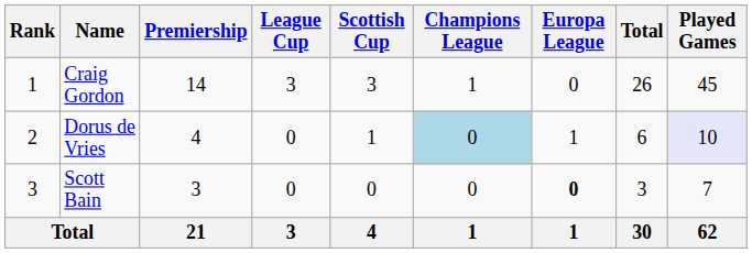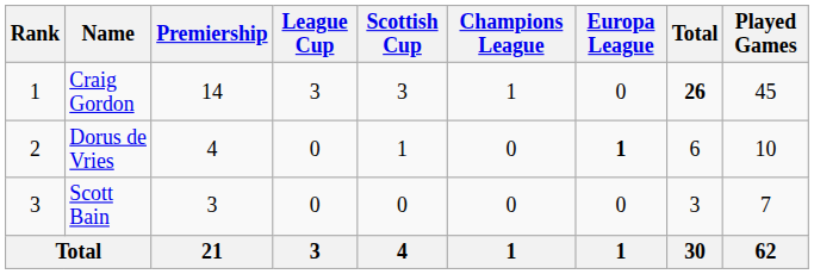Craig Gordon | Total: normal -> bold
Dorus de Vries | Champions League: lightblue background -> no background
Dorus de Vries | Europa League: normal -> bold
Dorus de Vries | Played Games: lavender background -> no background
Scott Bain | Europa League: bold -> normal
